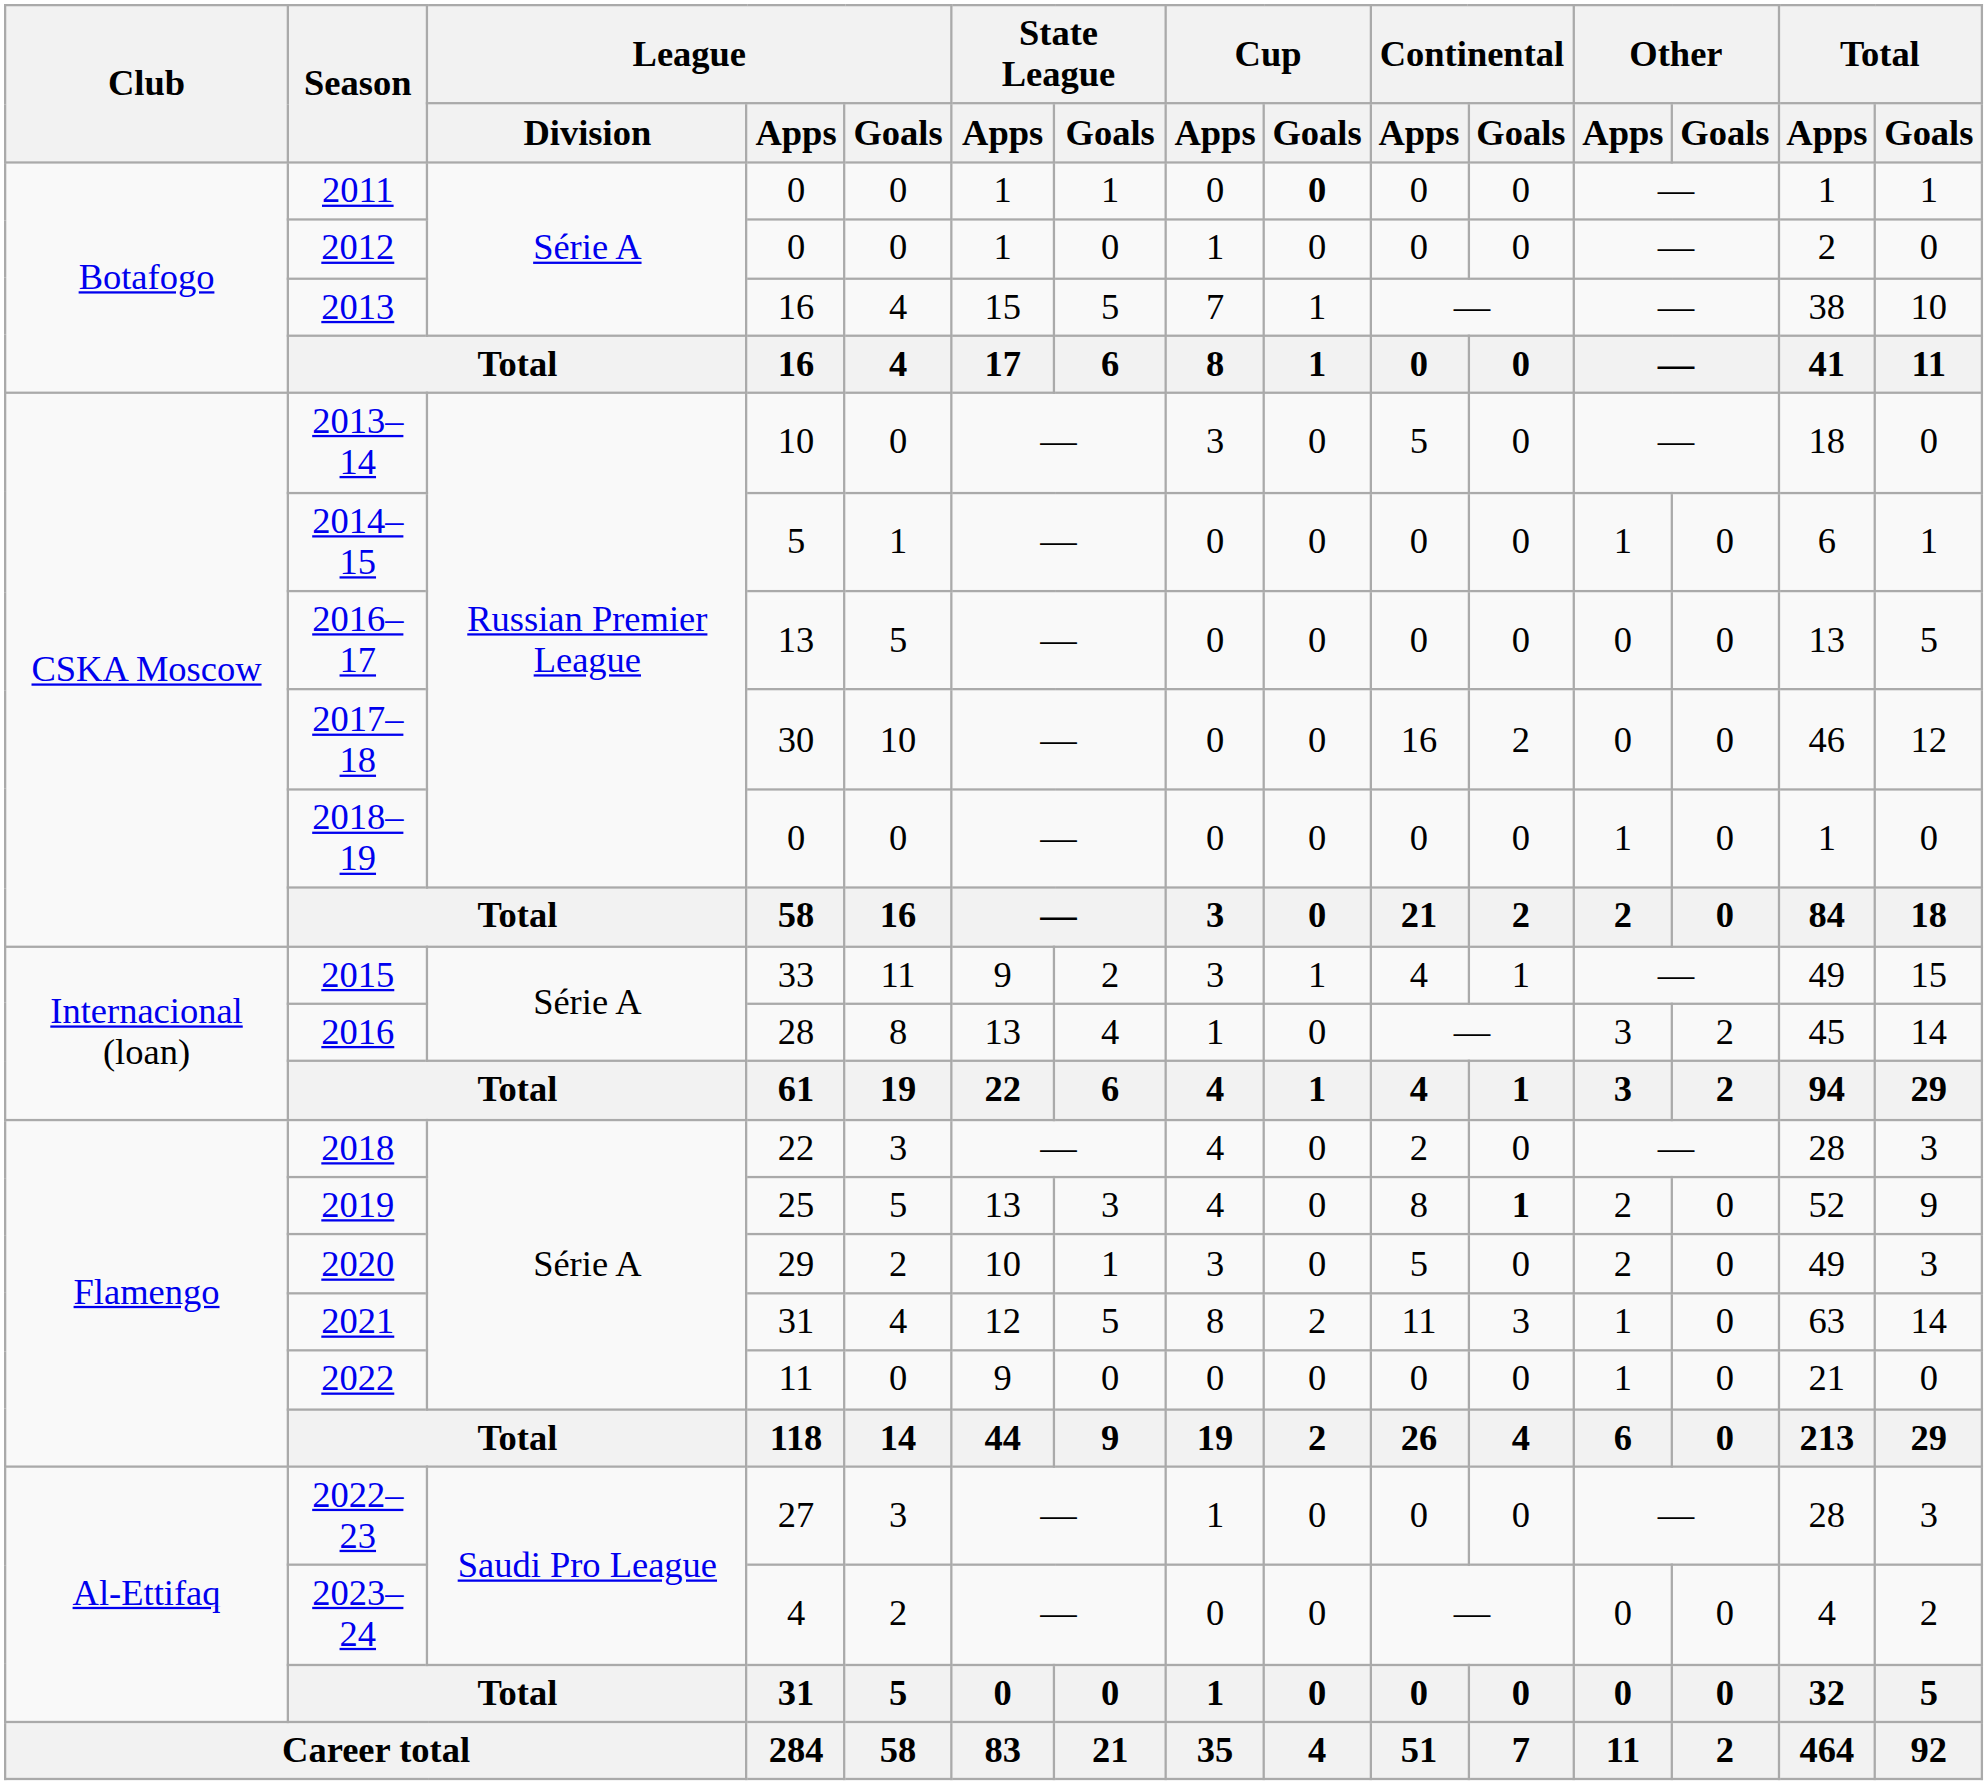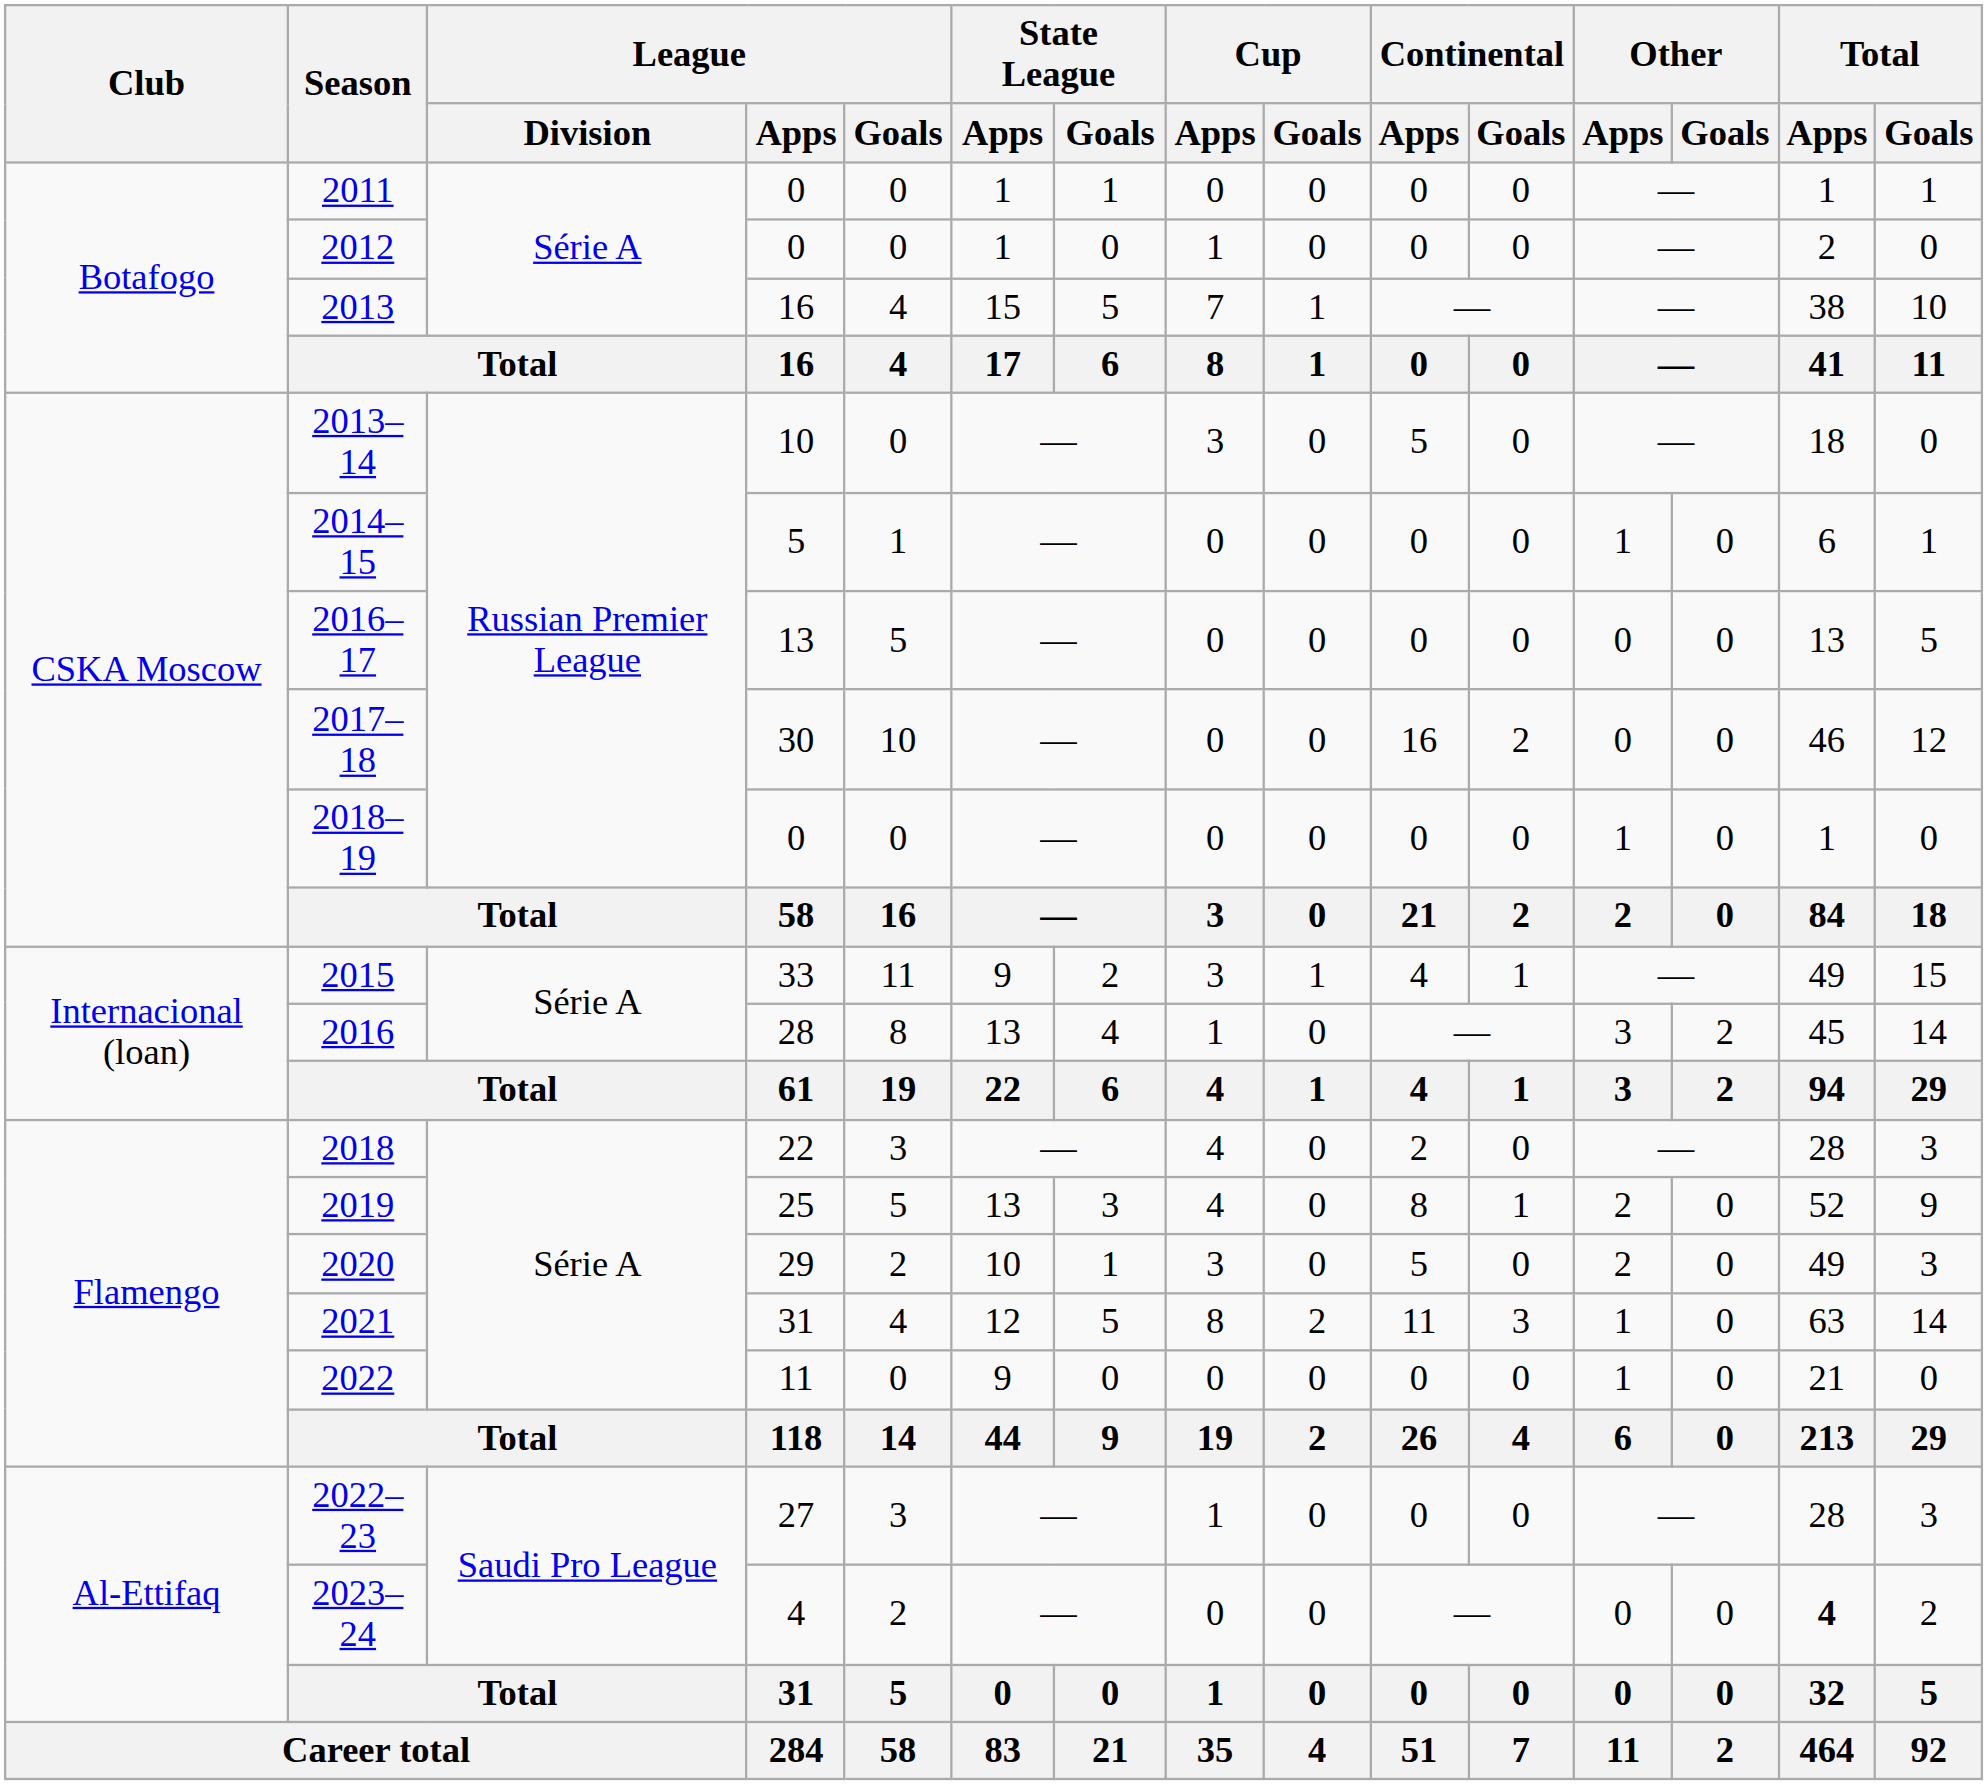2011 | Cup / Goals: bold -> normal
2019 | Continental / Goals: bold -> normal
2023–24 | Total / Apps: normal -> bold
